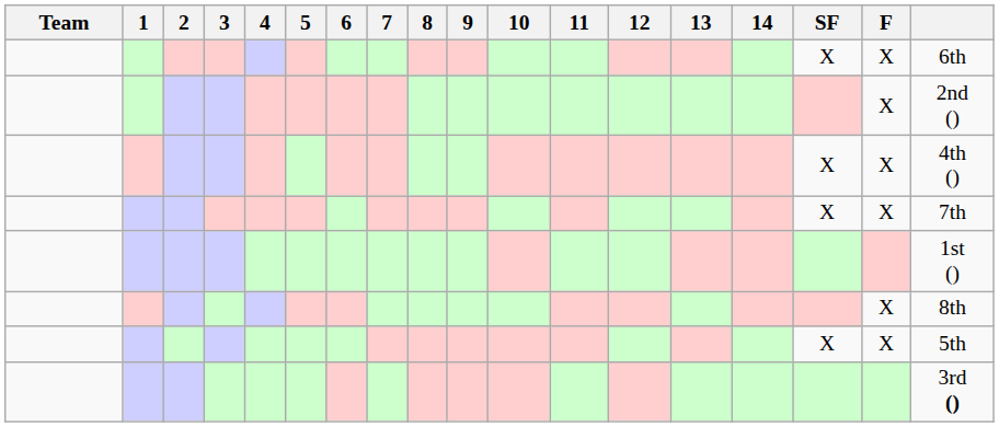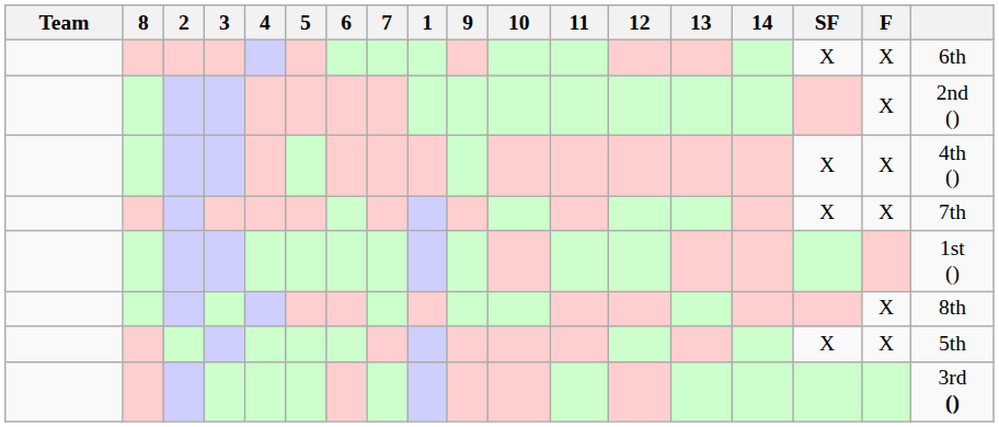columns swapped: 1 <-> 8
